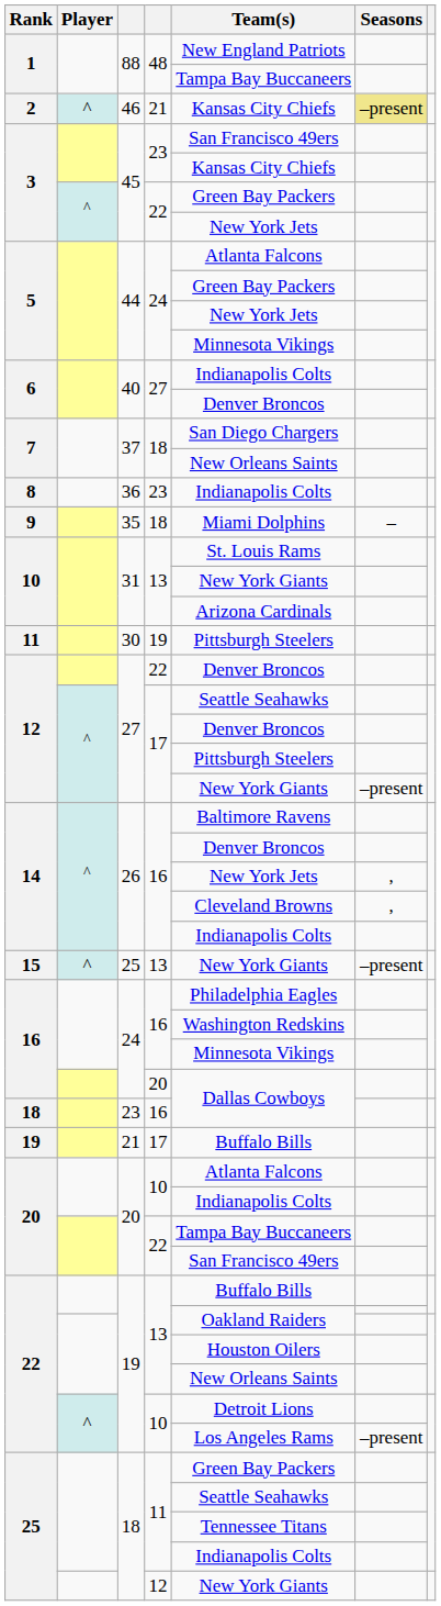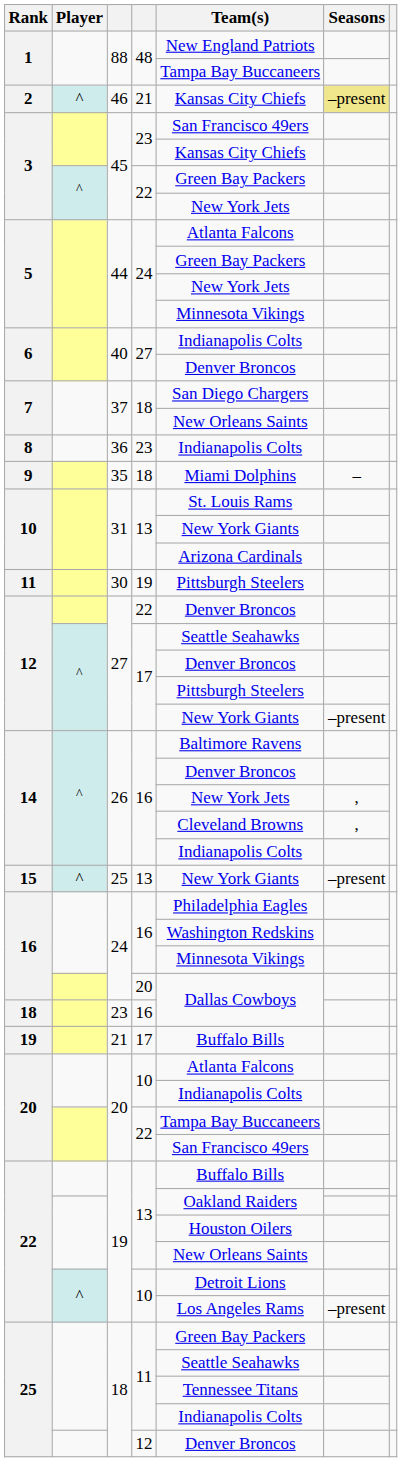25 / 12 | Team(s): New York Giants -> Denver Broncos
